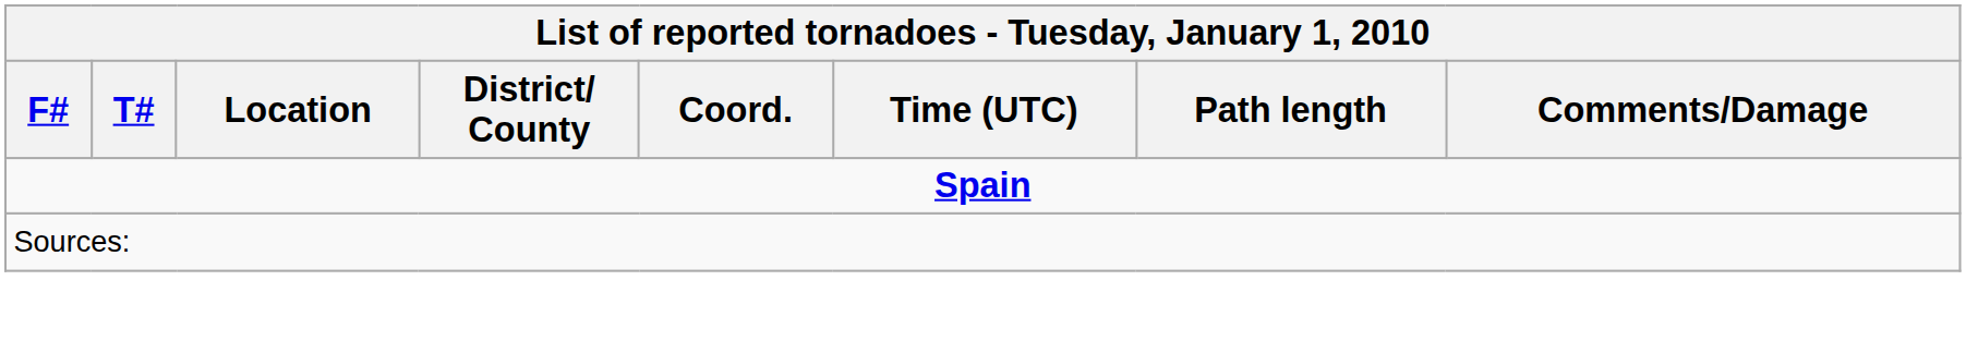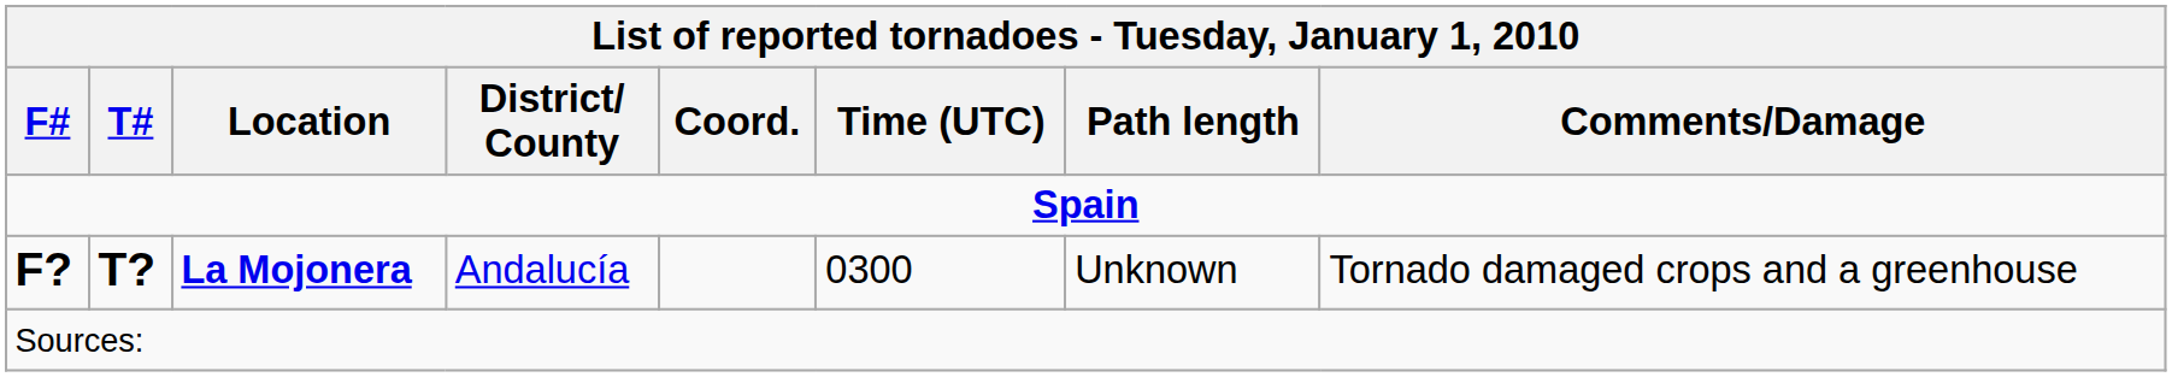+ row: F? | T? | La Mojonera | Andalucía | 0300 | Unknown | Tornado damaged crops and a greenhouse
